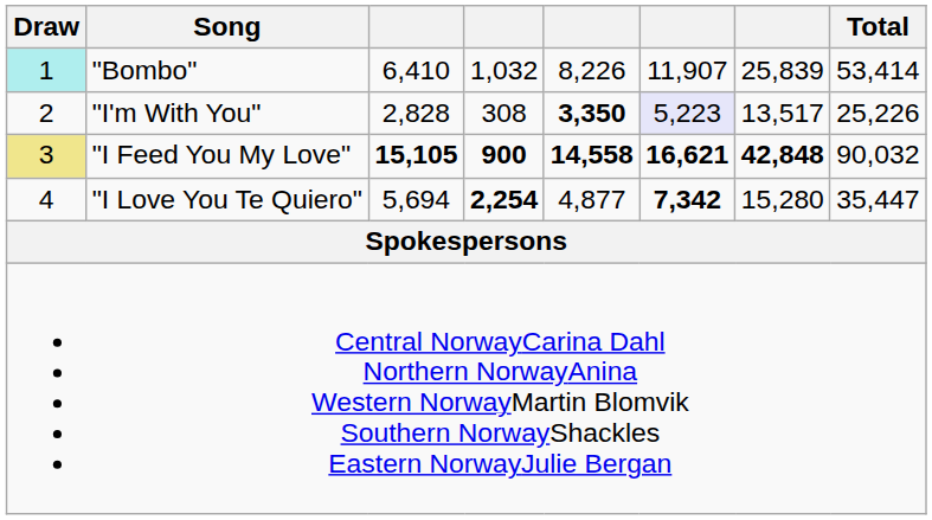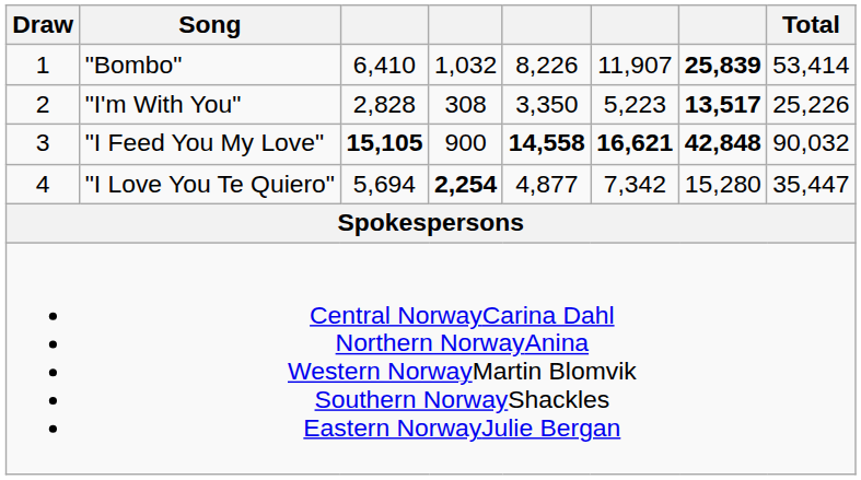"Bombo" | Draw: paleturquoise background -> no background
"Bombo" | column 7: normal -> bold
"I'm With You" | column 5: bold -> normal
"I'm With You" | column 6: lavender background -> no background
"I'm With You" | column 7: normal -> bold
"I Feed You My Love" | Draw: khaki background -> no background
"I Feed You My Love" | column 4: bold -> normal
"I Love You Te Quiero" | column 6: bold -> normal
